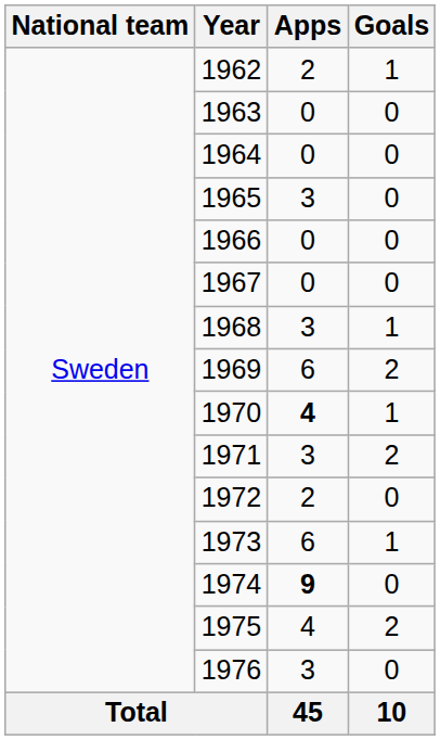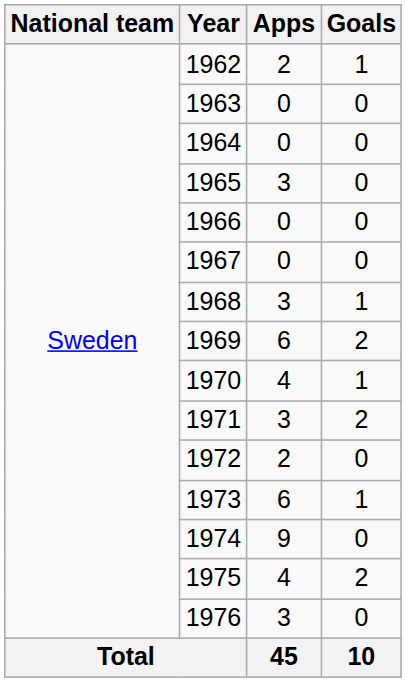1970 | Apps: bold -> normal
1974 | Apps: bold -> normal
